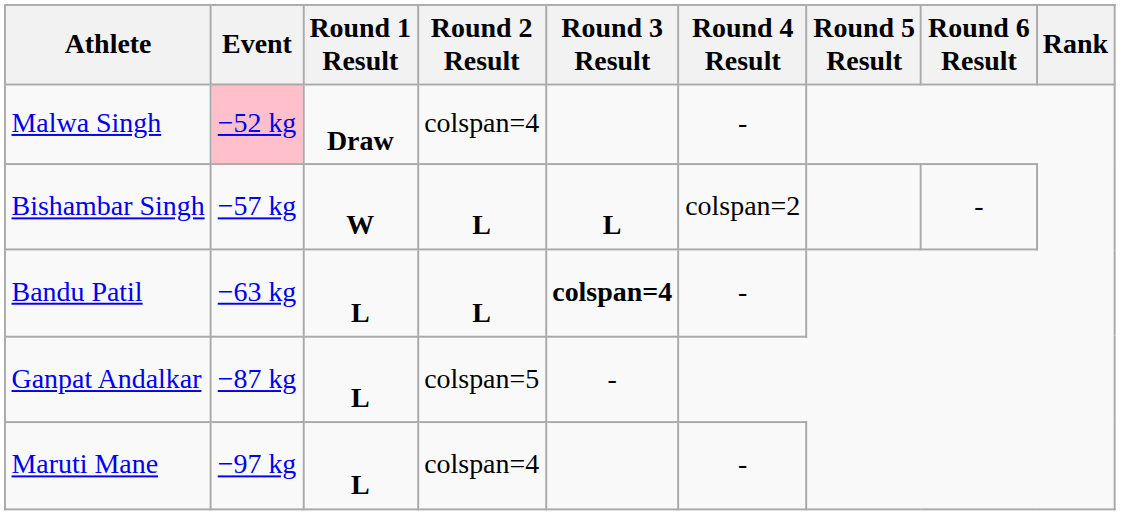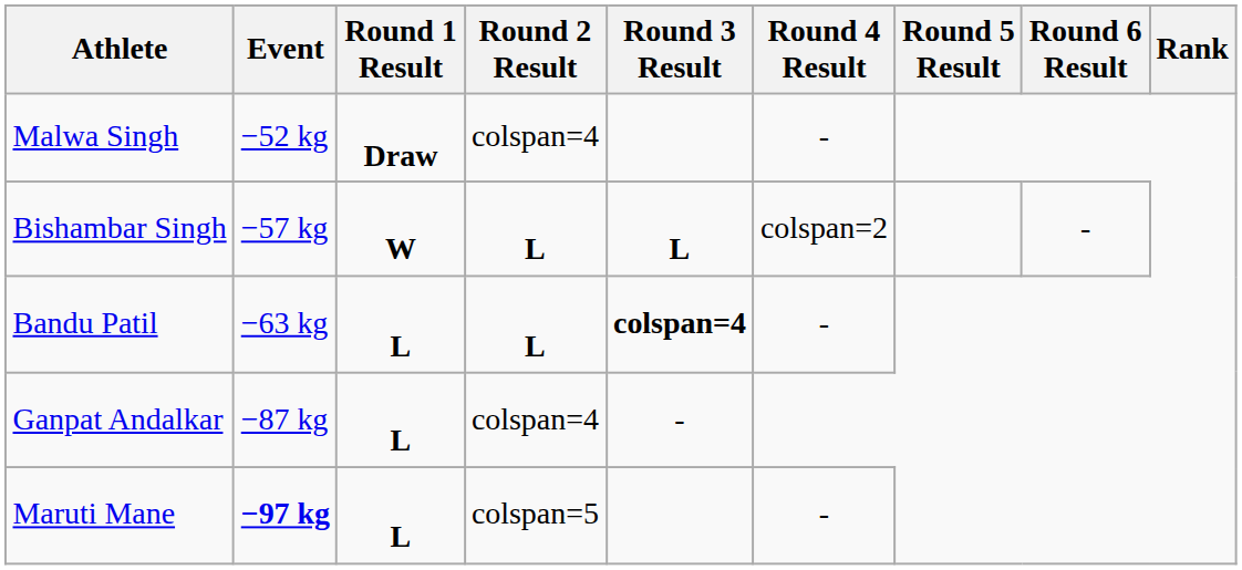Malwa Singh | Event: pink background -> no background
Ganpat Andalkar | Round 2 Result: colspan=5 -> colspan=4
Maruti Mane | Event: normal -> bold
Maruti Mane | Round 2 Result: colspan=4 -> colspan=5
